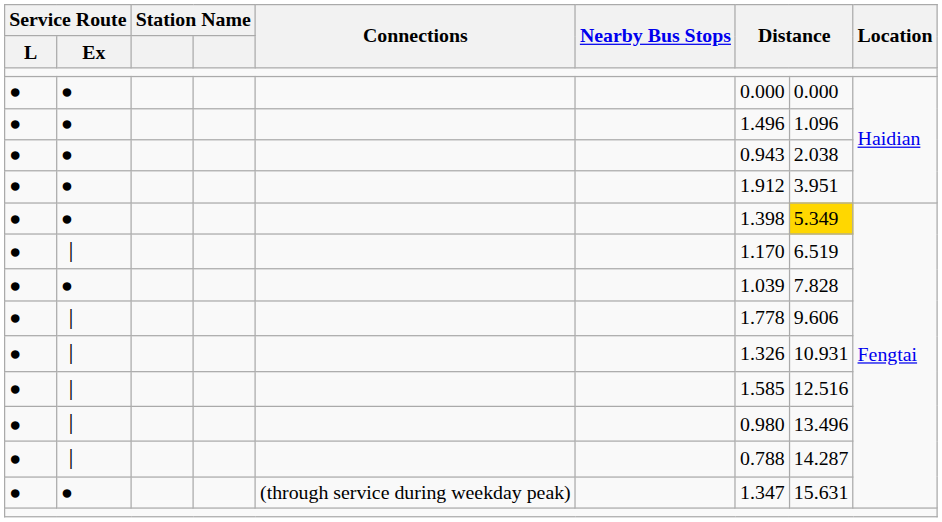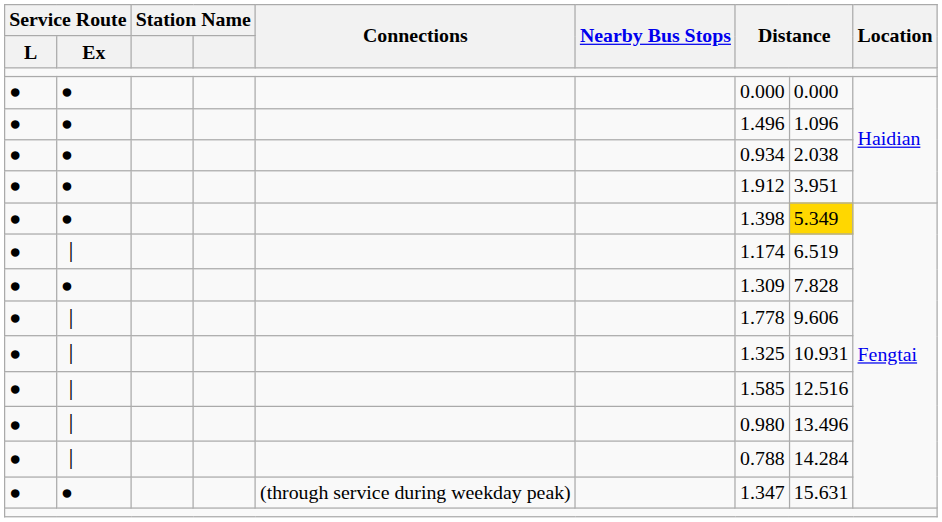row 6 | column 7: 0.943 -> 0.934
row 9 | column 7: 1.170 -> 1.174
row 10 | column 7: 1.039 -> 1.309
row 12 | column 7: 1.326 -> 1.325
row 15 | column 8: 14.287 -> 14.284
